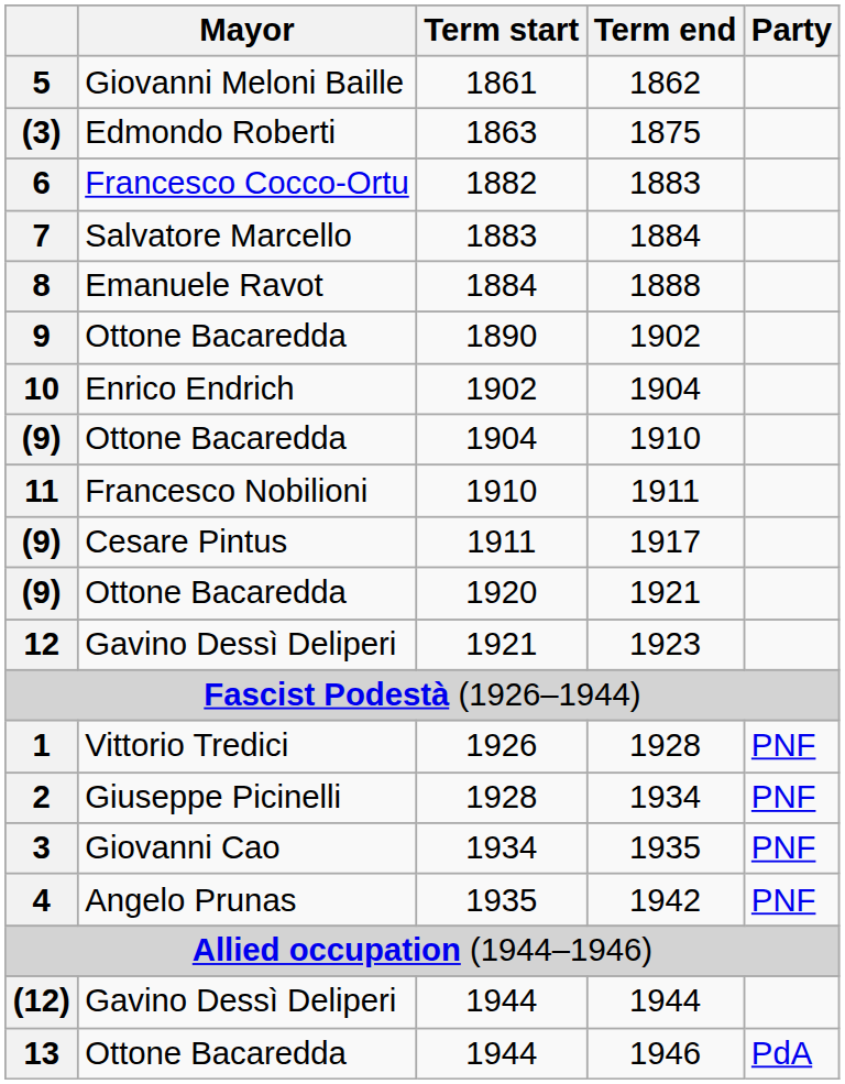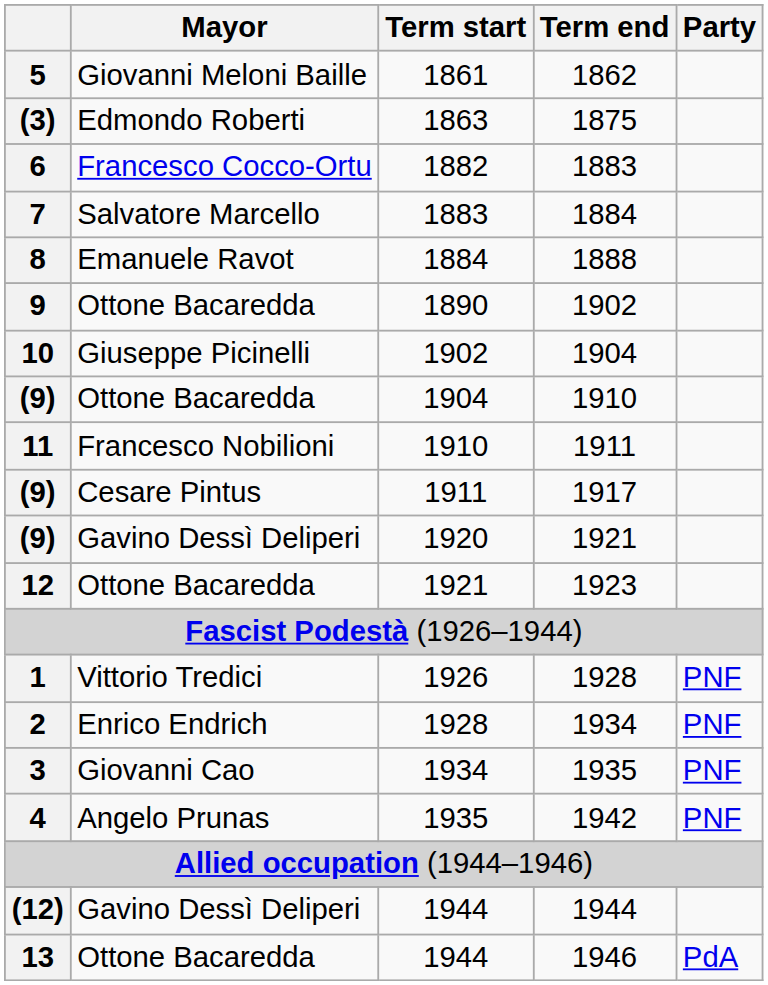10 | Mayor: Enrico Endrich -> Giuseppe Picinelli
(9) / 1921 | Mayor: Ottone Bacaredda -> Gavino Dessì Deliperi
12 | Mayor: Gavino Dessì Deliperi -> Ottone Bacaredda
2 | Mayor: Giuseppe Picinelli -> Enrico Endrich
